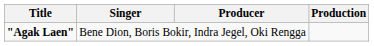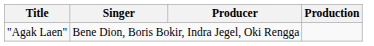"Agak Laen" | Title: bold -> normal
